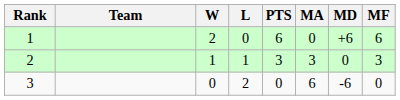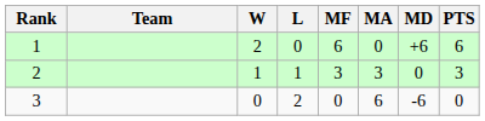columns swapped: MF <-> PTS
